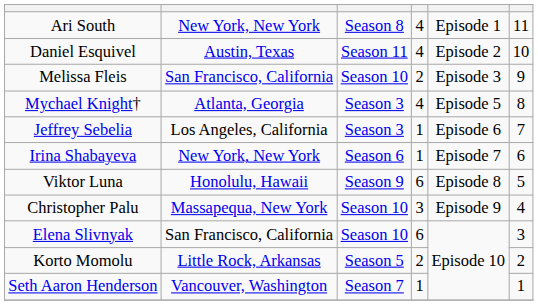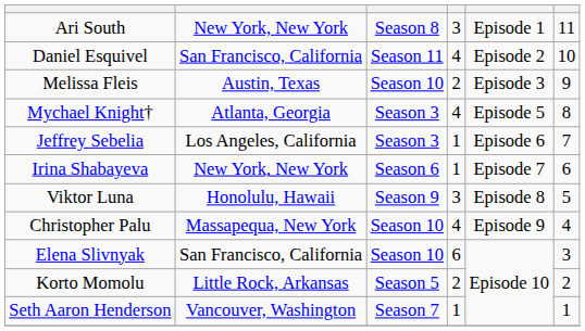Ari South | column 4: 4 -> 3
Daniel Esquivel | column 2: Austin, Texas -> San Francisco, California
Melissa Fleis | column 2: San Francisco, California -> Austin, Texas
Viktor Luna | column 4: 6 -> 3
Christopher Palu | column 4: 3 -> 4
